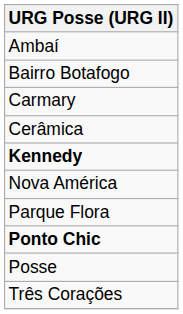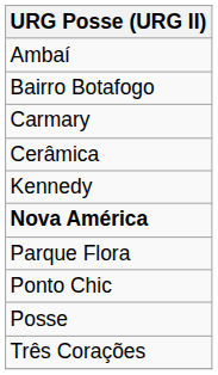row 6 | column 1: bold -> normal
row 7 | column 1: normal -> bold
row 9 | column 1: bold -> normal
